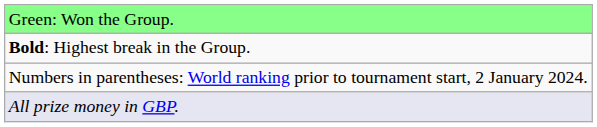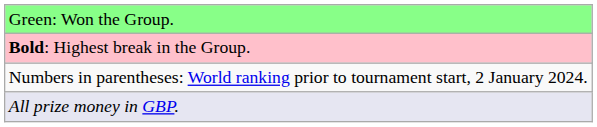row 2 | column 1: no background -> pink background
